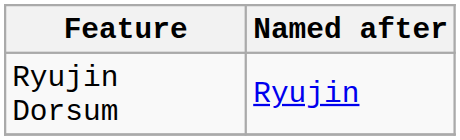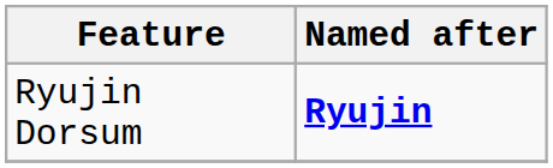Ryujin Dorsum | Named after: normal -> bold
